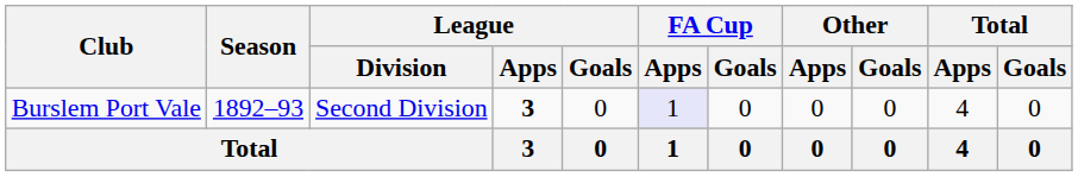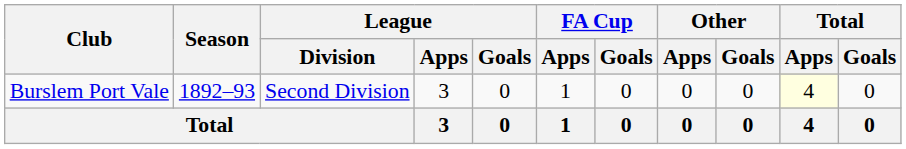Burslem Port Vale | League / Apps: bold -> normal
Burslem Port Vale | FA Cup / Apps: lavender background -> no background
Burslem Port Vale | Total / Apps: no background -> lightyellow background
